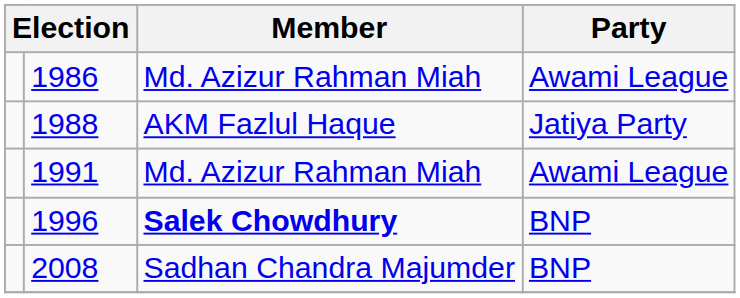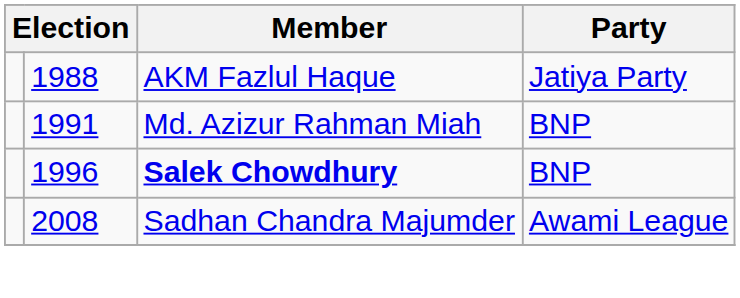- row: 1986 | Md. Azizur Rahman Miah | Awami League
1991 | Party: Awami League -> BNP
2008 | Party: BNP -> Awami League
